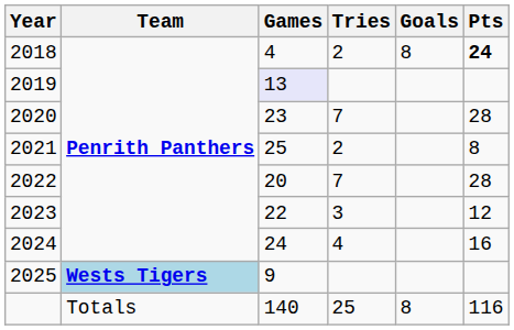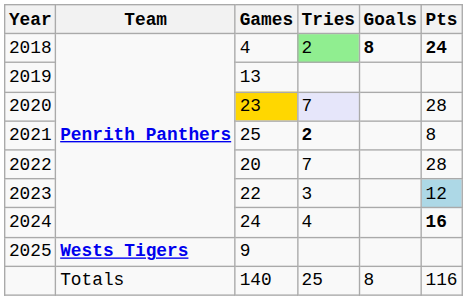2018 | Tries: no background -> lightgreen background
2018 | Goals: normal -> bold
2019 | Games: lavender background -> no background
2020 | Games: no background -> gold background
2020 | Tries: no background -> lavender background
2021 | Tries: normal -> bold
2023 | Pts: no background -> lightblue background
2024 | Pts: normal -> bold
2025 | Team: lightblue background -> no background
